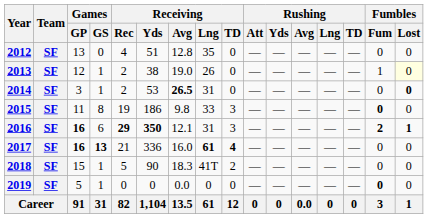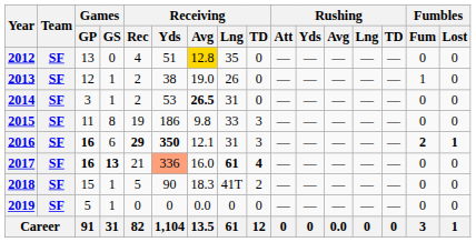2012 | Receiving / Avg: no background -> gold background
2013 | Fumbles / Lost: lightyellow background -> no background
2014 | Fumbles / Lost: bold -> normal
2015 | Fumbles / Fum: bold -> normal
2017 | Receiving / Yds: no background -> lightsalmon background
2019 | Fumbles / Fum: bold -> normal
